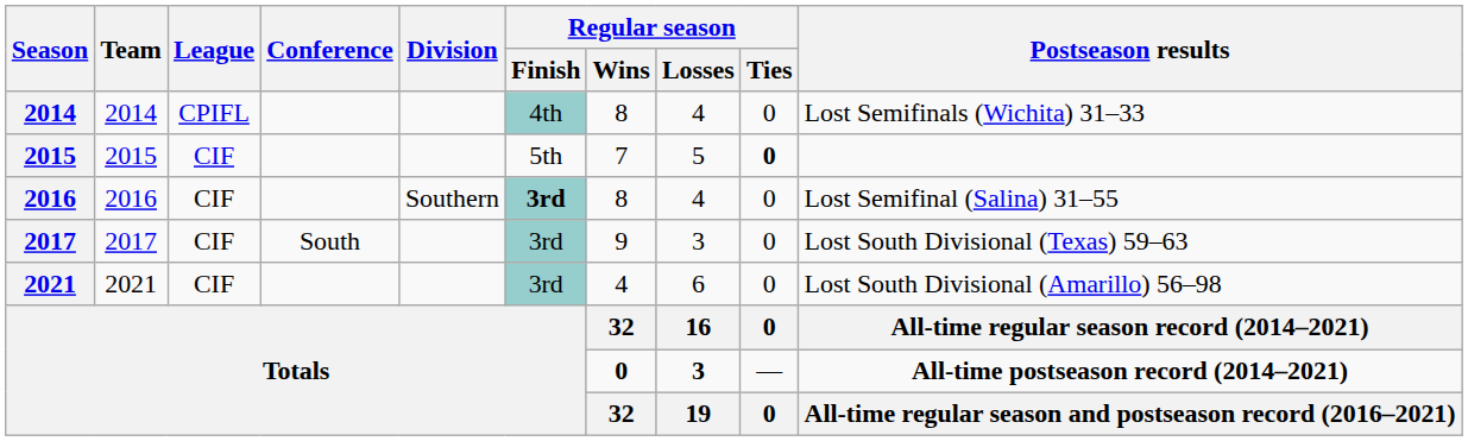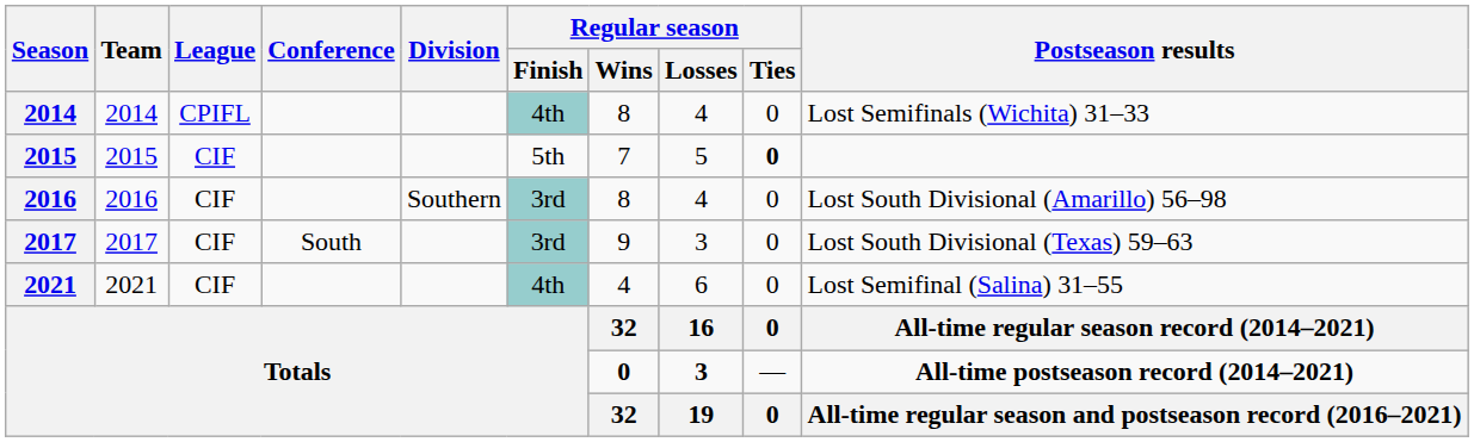row 5 | Regular season / Finish: bold -> normal
row 5 | Postseason results: Lost Semifinal (Salina) 31–55 -> Lost South Divisional (Amarillo) 56–98
row 7 | Regular season / Finish: 3rd -> 4th
row 7 | Postseason results: Lost South Divisional (Amarillo) 56–98 -> Lost Semifinal (Salina) 31–55
